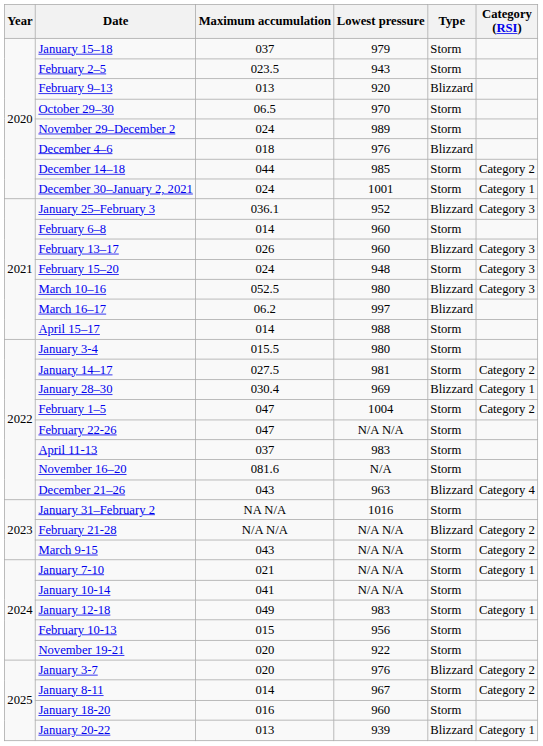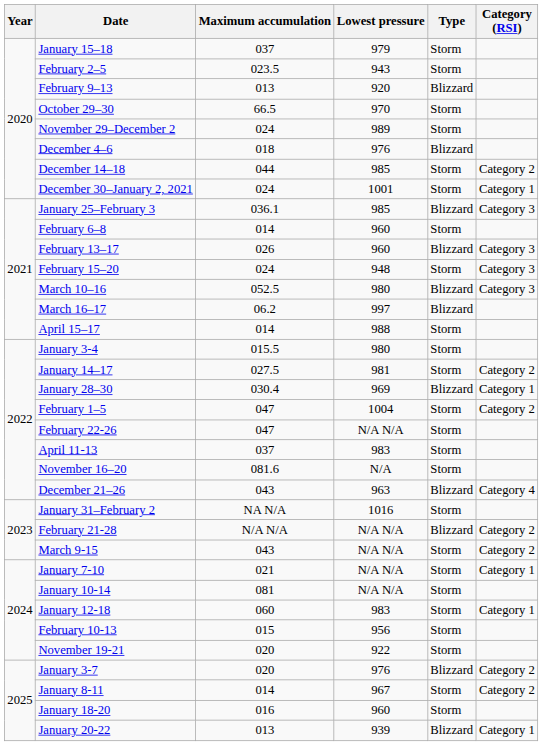October 29–30 | Maximum accumulation: 06.5 -> 66.5
January 25–February 3 | Lowest pressure: 952 -> 985
January 10-14 | Maximum accumulation: 041 -> 081
January 12-18 | Maximum accumulation: 049 -> 060
